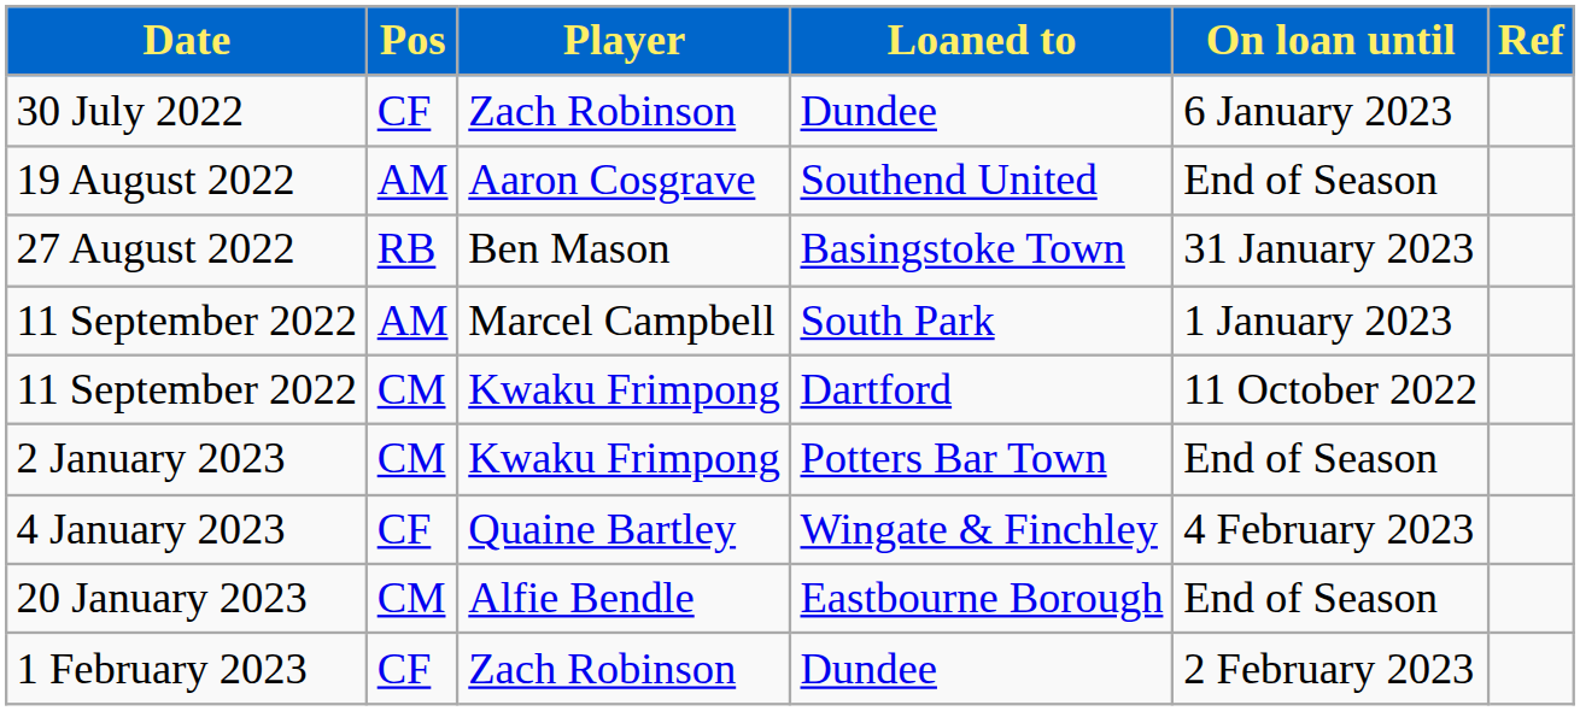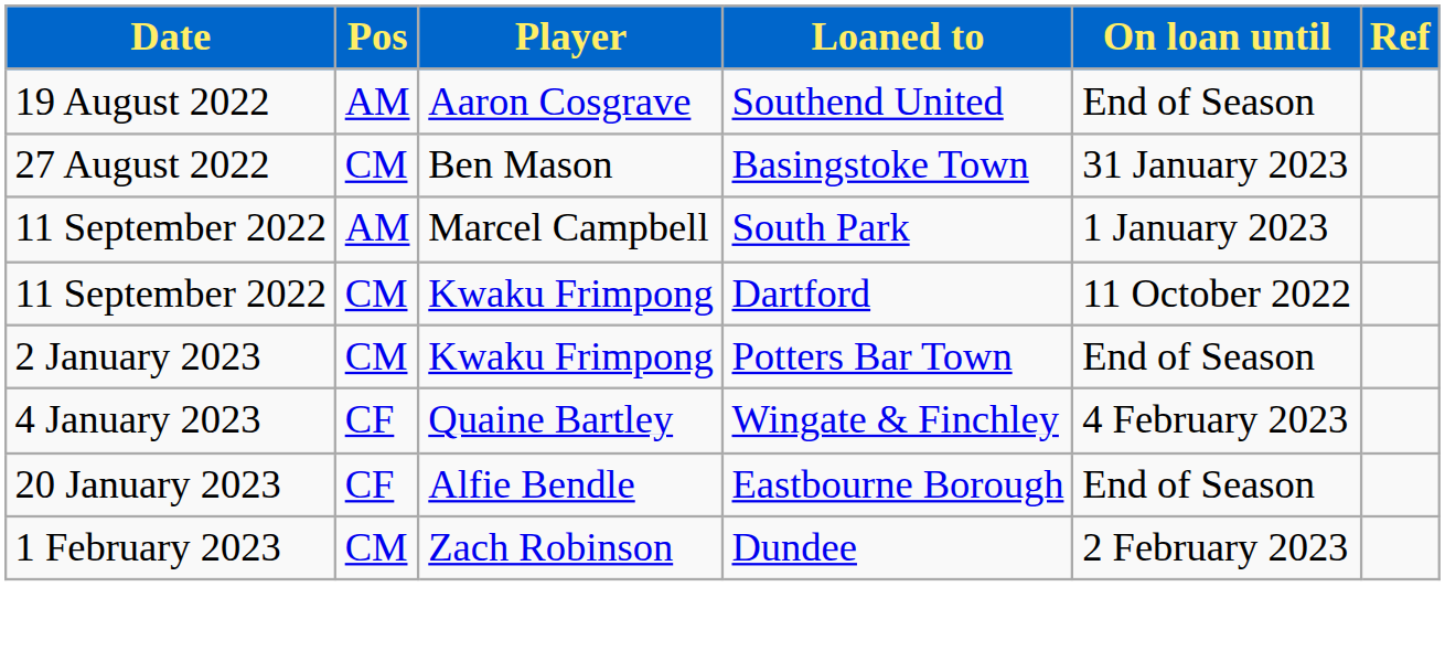- row: 30 July 2022 | CF | Zach Robinson | Dundee | 6 January 2023
27 August 2022 | Pos: RB -> CM
20 January 2023 | Pos: CM -> CF
1 February 2023 | Pos: CF -> CM
